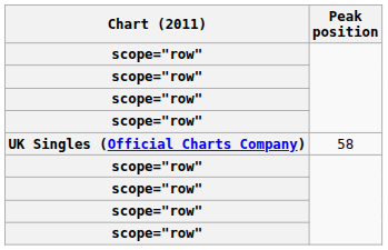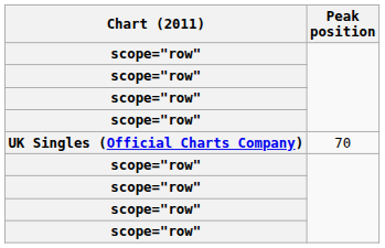UK Singles (Official Charts Company) | Peak position: 58 -> 70
